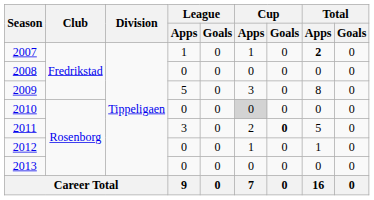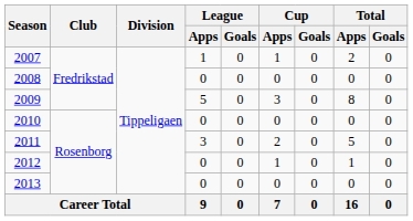2007 | Total / Apps: bold -> normal
2010 | Cup / Apps: lightgrey background -> no background
2011 | Cup / Goals: bold -> normal
